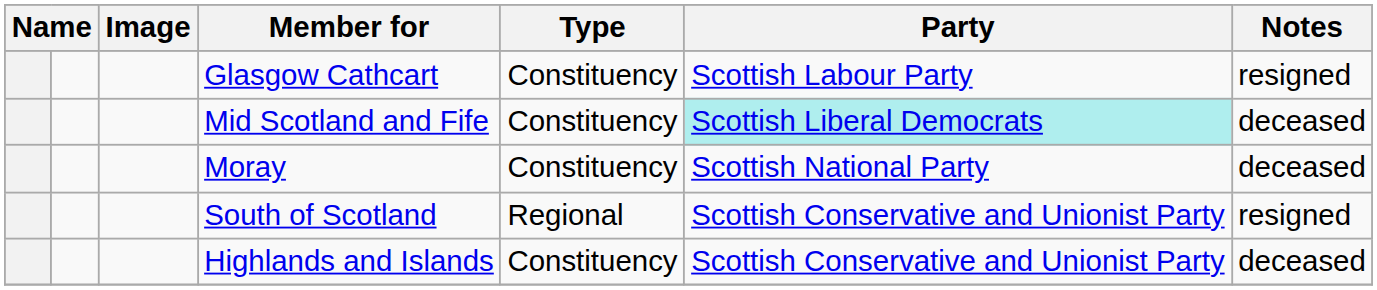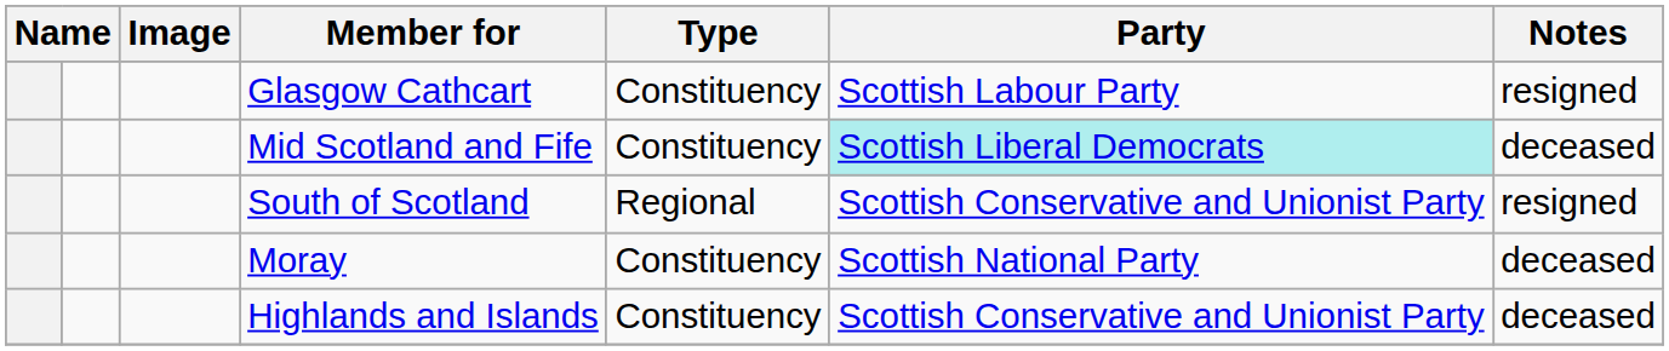rows swapped: South of Scotland <-> Moray
